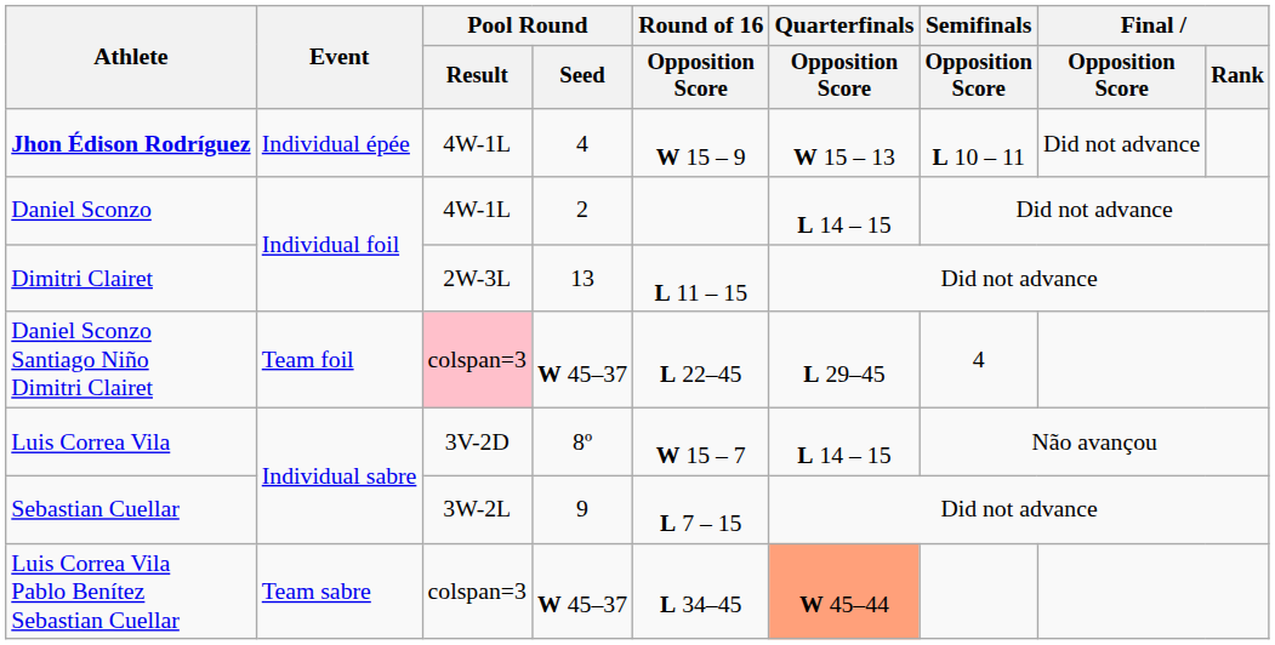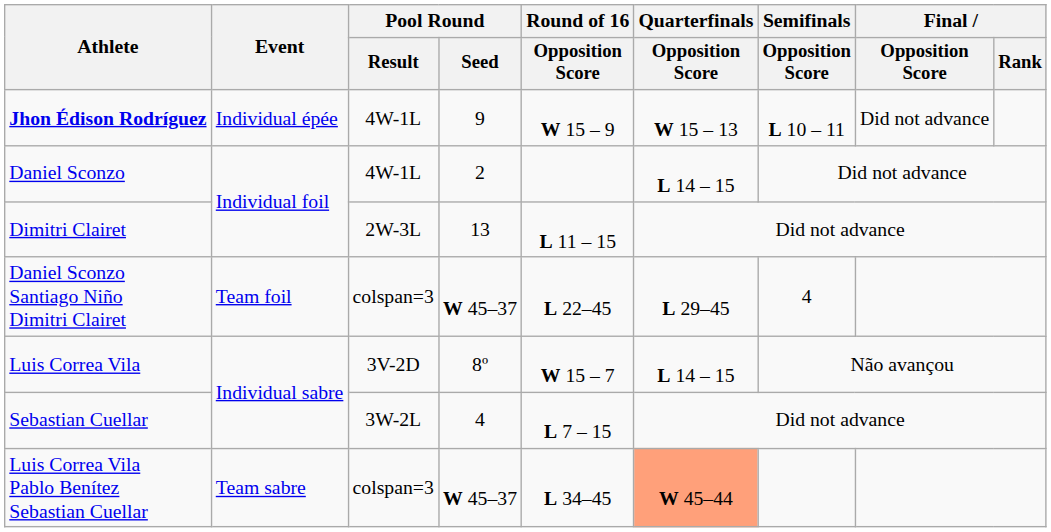Jhon Édison Rodríguez | Pool Round / Seed: 4 -> 9
Daniel Sconzo Santiago Niño Dimitri Clairet | Pool Round / Result: pink background -> no background
Sebastian Cuellar | Pool Round / Seed: 9 -> 4
